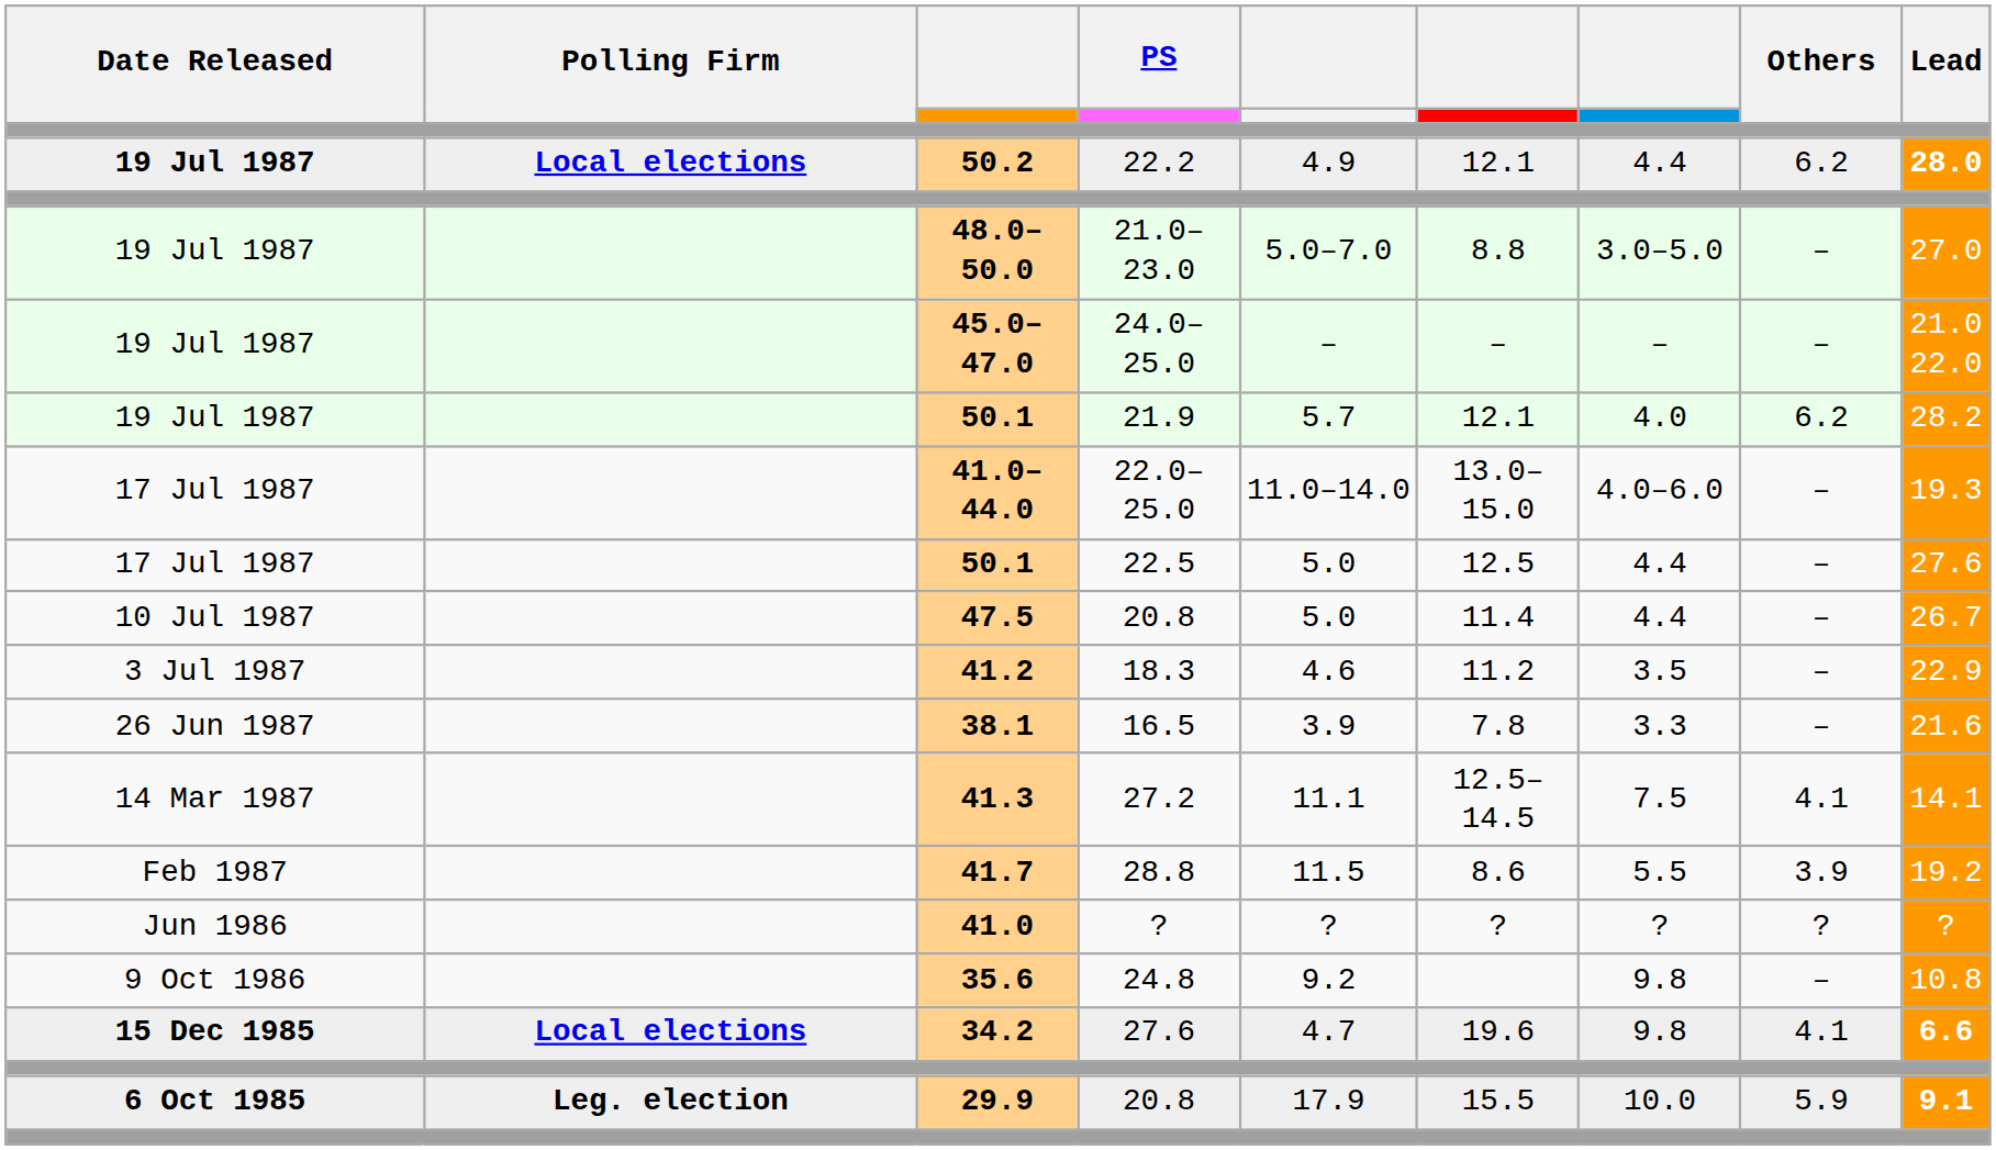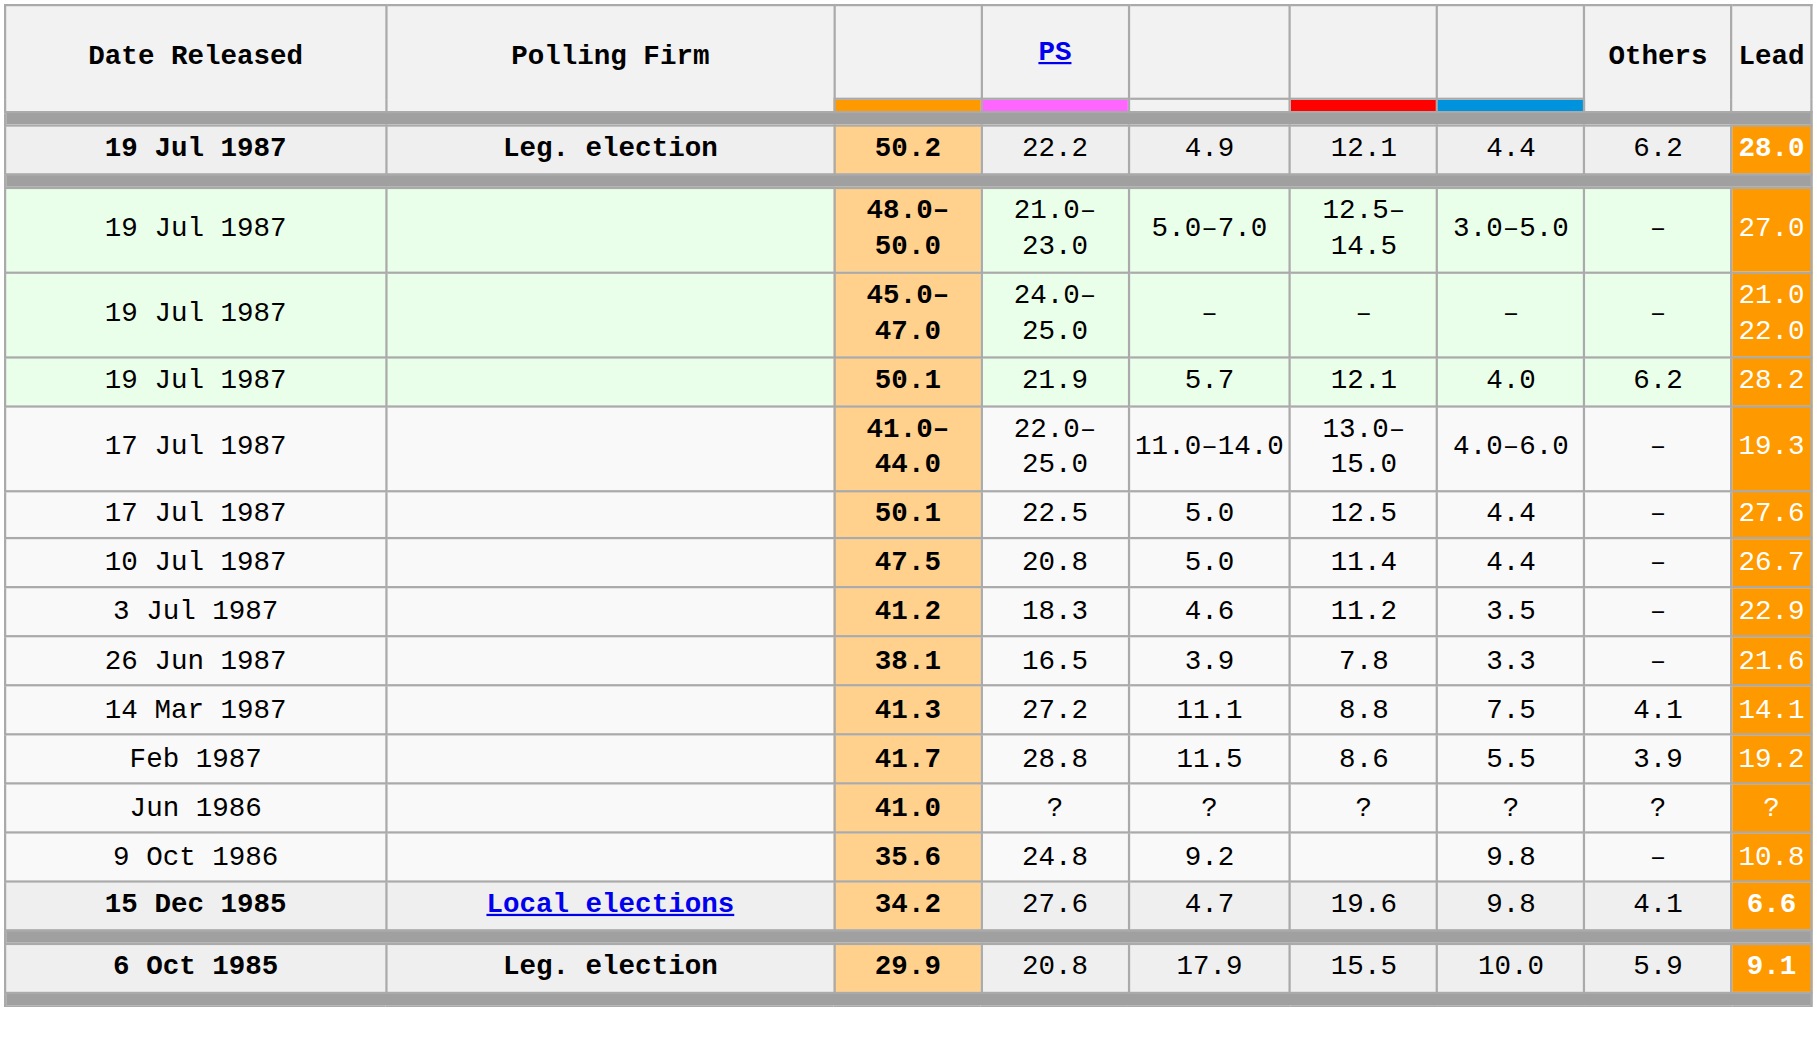50.2 | Polling Firm: Local elections -> Leg. election
48.0–50.0 | column 6: 8.8 -> 12.5–14.5
41.3 | column 6: 12.5–14.5 -> 8.8
